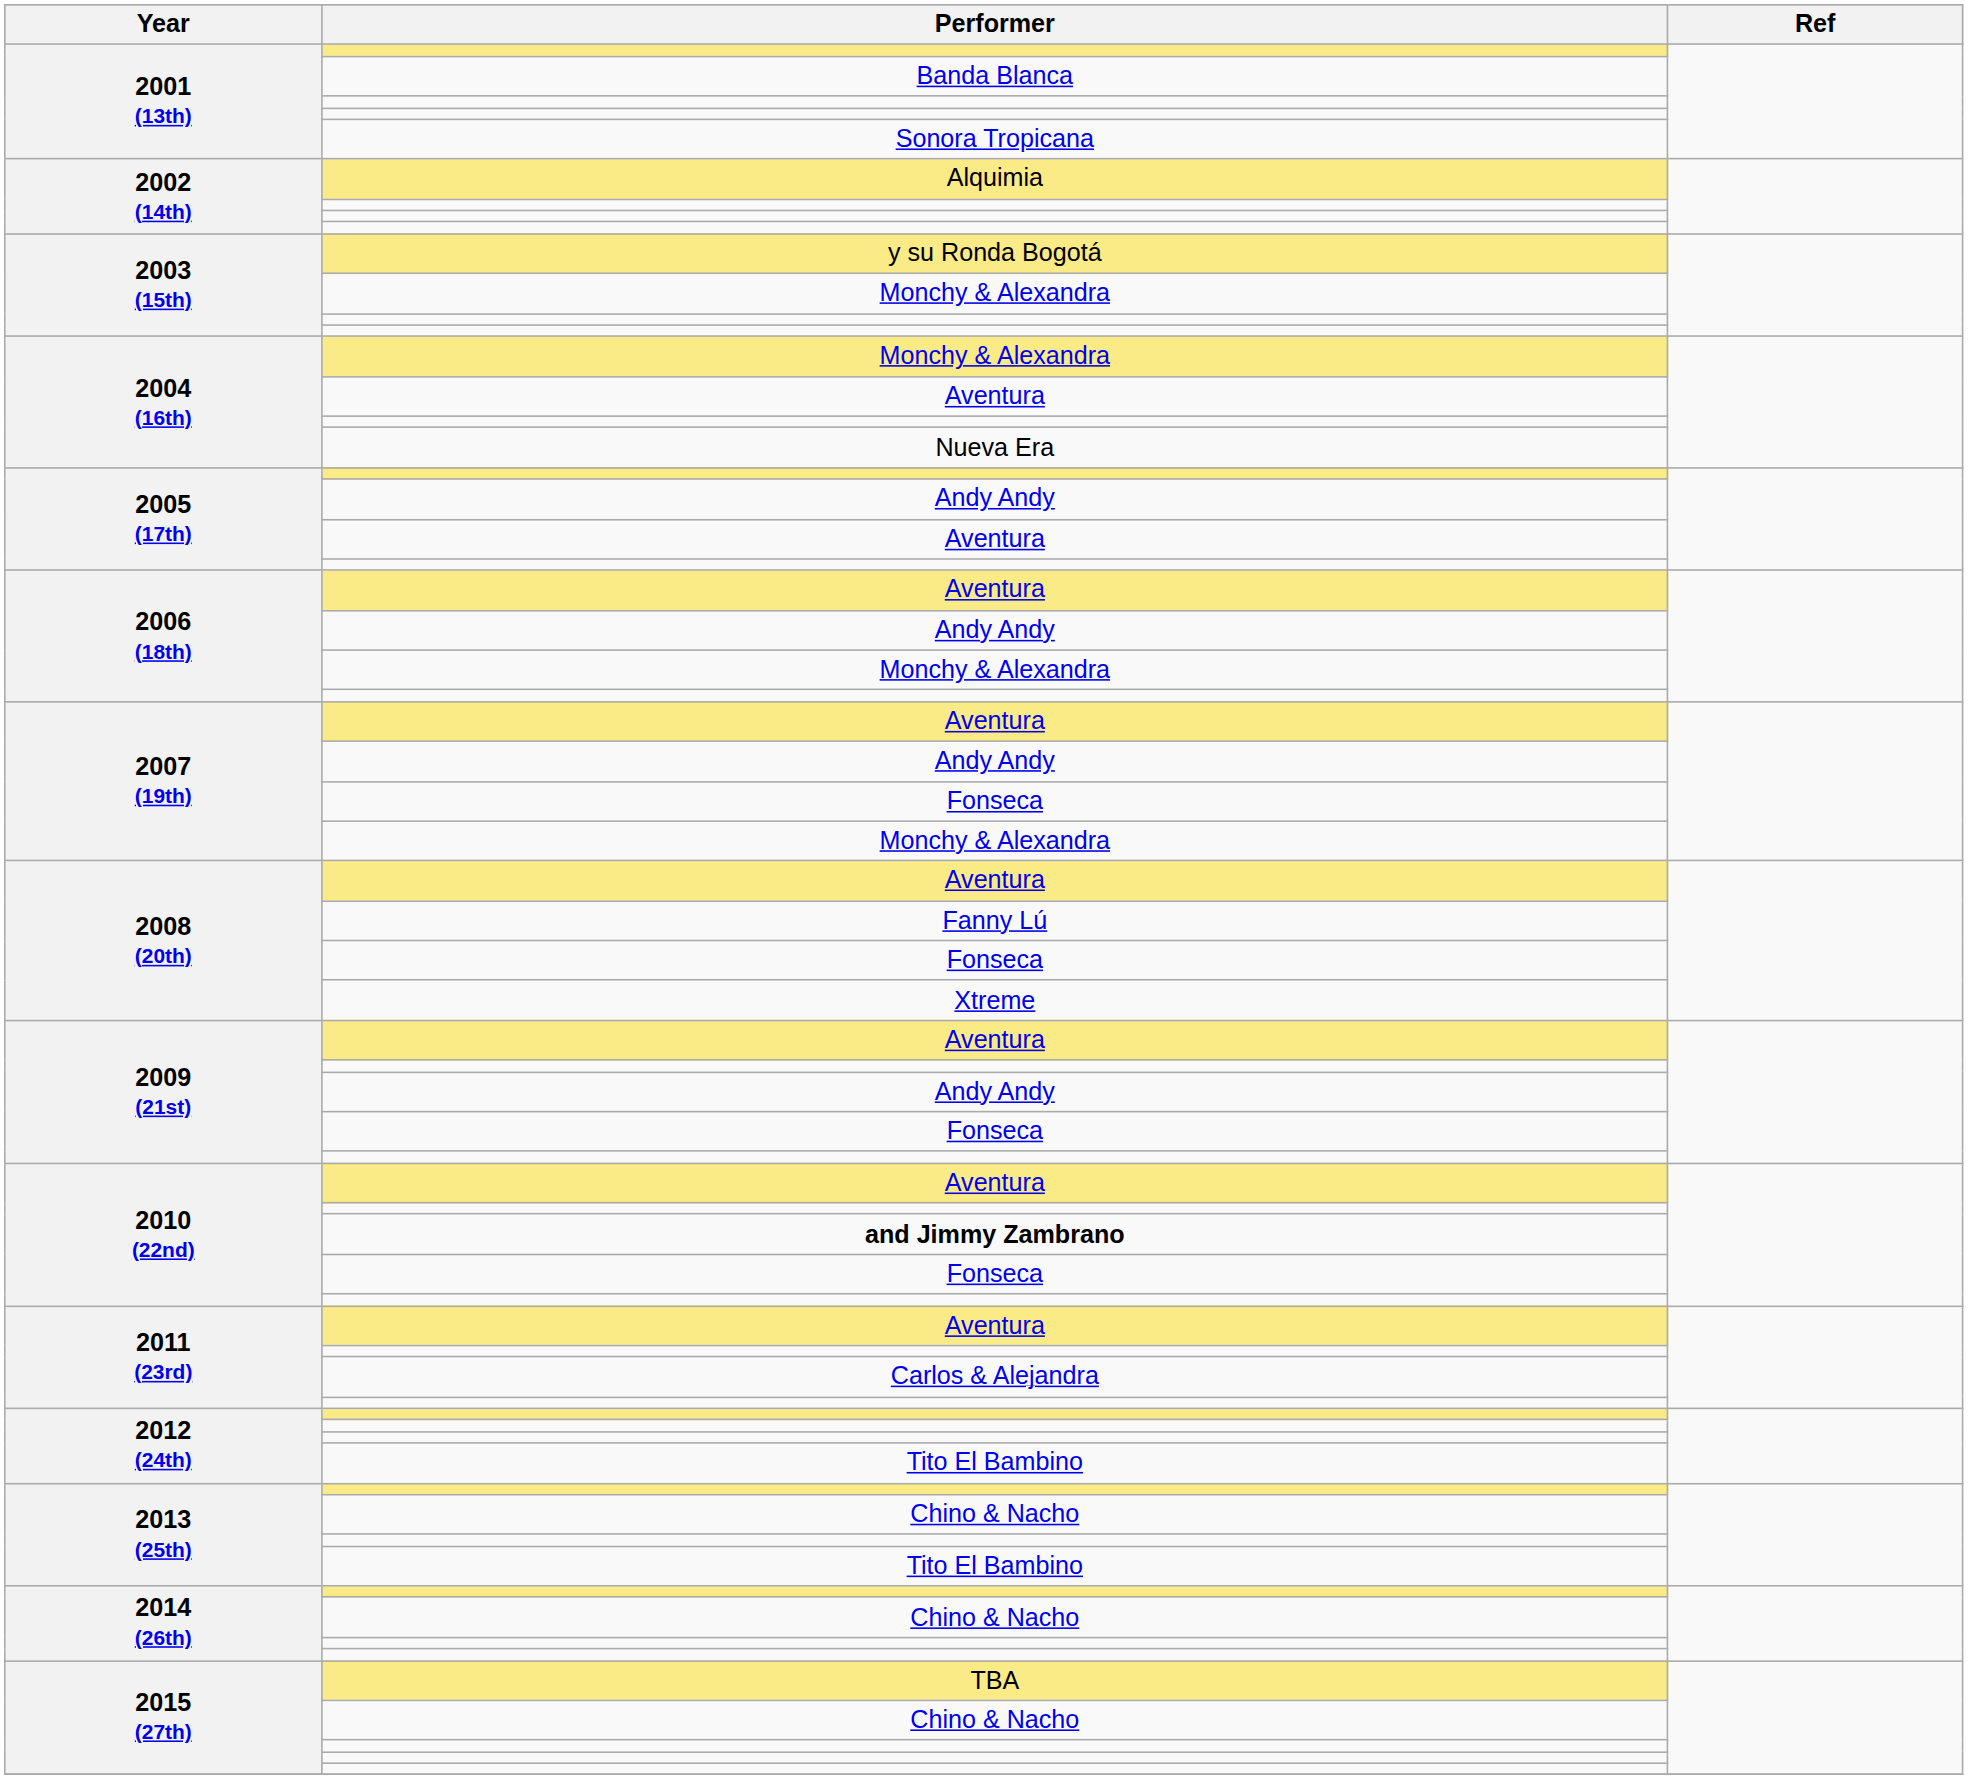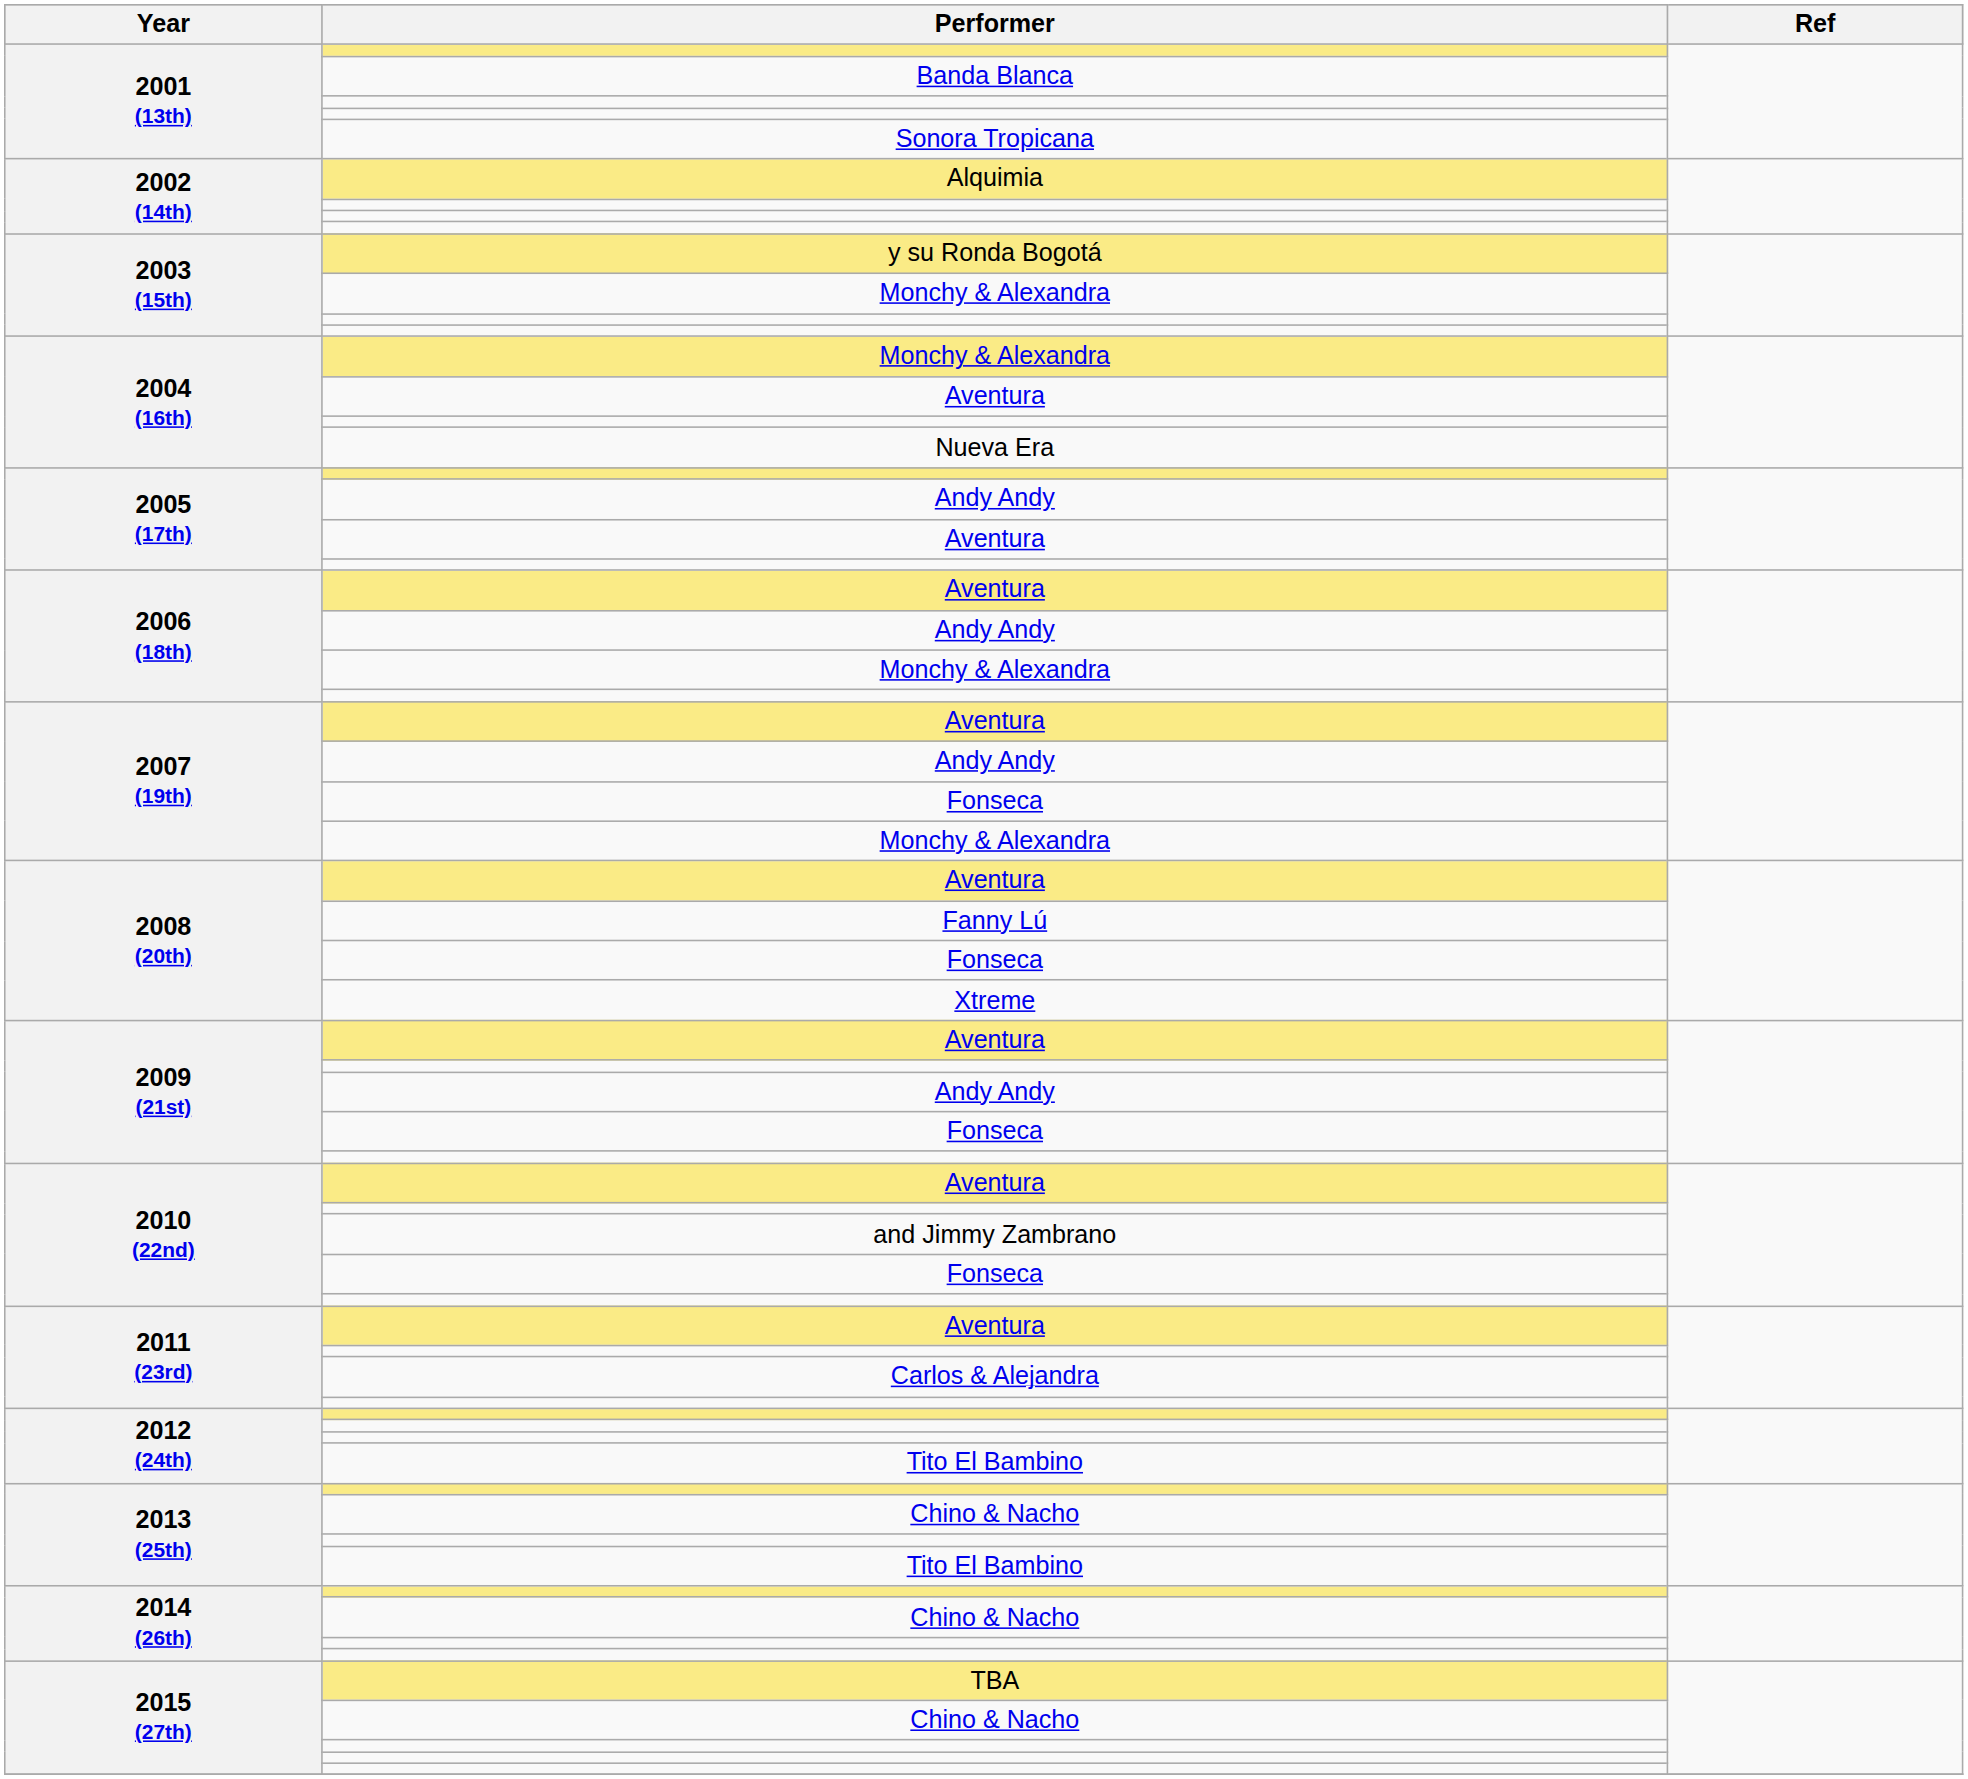and Jimmy Zambrano | Performer: bold -> normal
